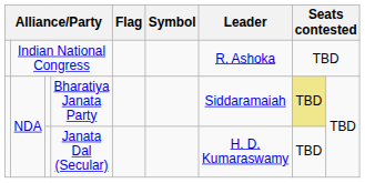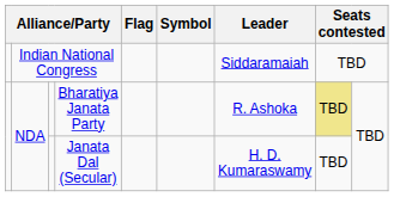Indian National Congress | Leader: R. Ashoka -> Siddaramaiah
Bharatiya Janata Party | Leader: Siddaramaiah -> R. Ashoka
